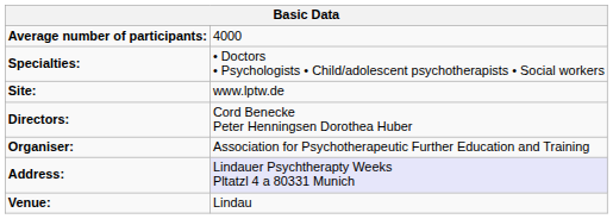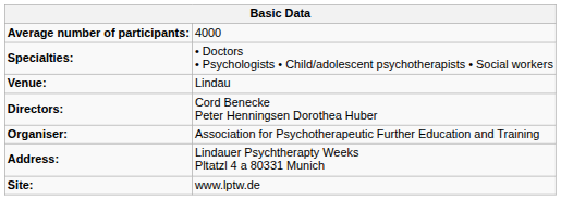rows swapped: Venue: <-> Site:
Address: | column 2: lavender background -> no background
